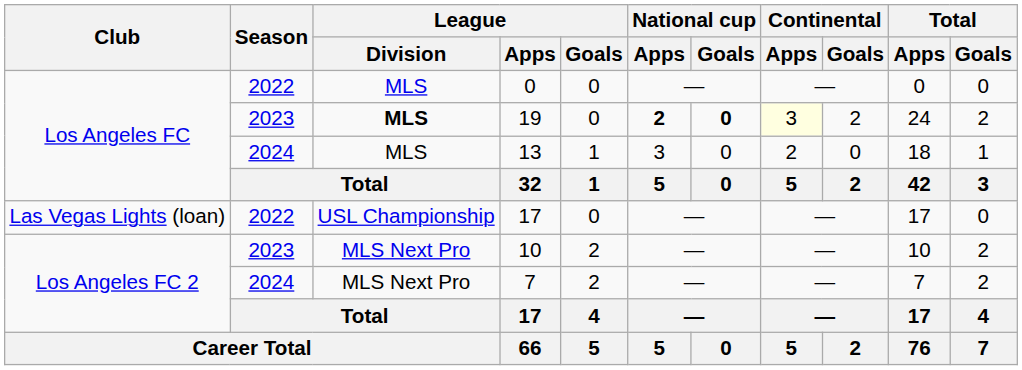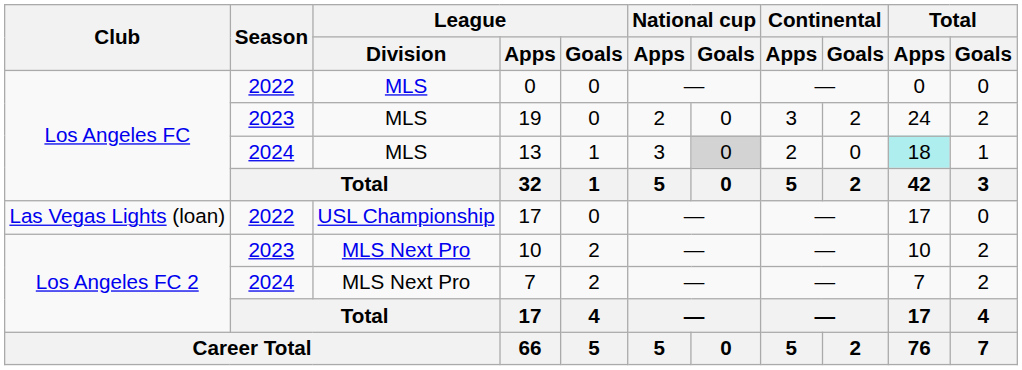19 | League / Division: bold -> normal
19 | National cup / Apps: bold -> normal
19 | National cup / Goals: bold -> normal
19 | Continental / Apps: lightyellow background -> no background
13 | National cup / Goals: no background -> lightgrey background
13 | Total / Apps: no background -> paleturquoise background
